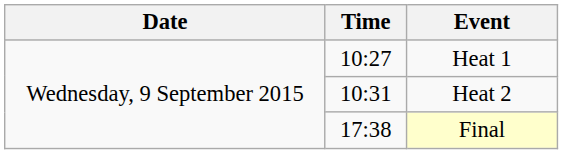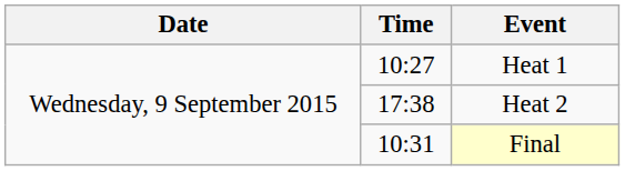Heat 2 | Time: 10:31 -> 17:38
Final | Time: 17:38 -> 10:31
